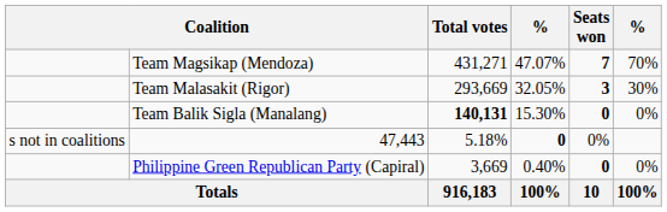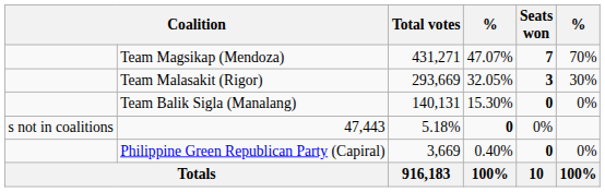Team Balik Sigla (Manalang) | Total votes: bold -> normal
